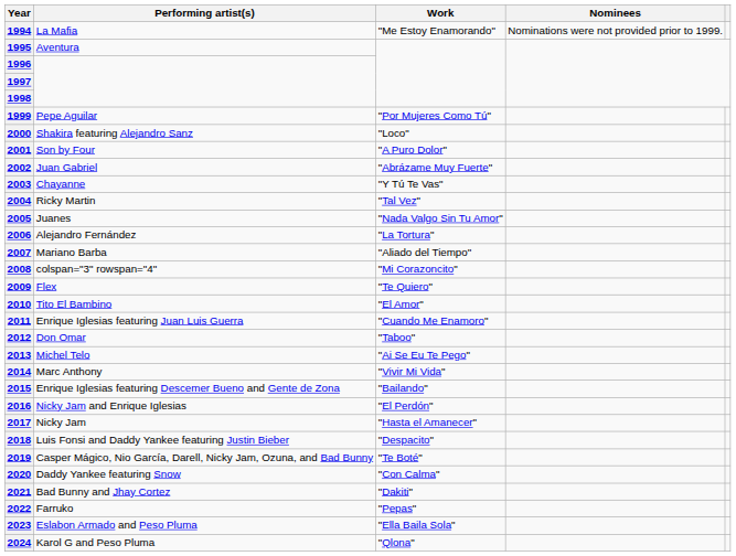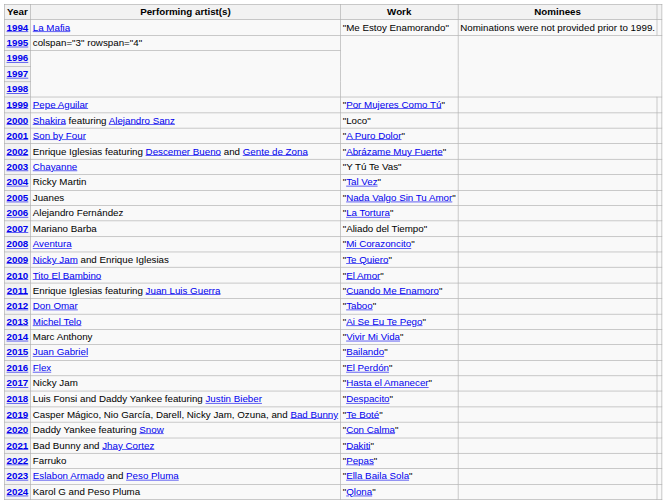1995 | Performing artist(s): Aventura -> colspan="3" rowspan="4"
2002 | Performing artist(s): Juan Gabriel -> Enrique Iglesias featuring Descemer Bueno and Gente de Zona
2008 | Performing artist(s): colspan="3" rowspan="4" -> Aventura
2009 | Performing artist(s): Flex -> Nicky Jam and Enrique Iglesias
2015 | Performing artist(s): Enrique Iglesias featuring Descemer Bueno and Gente de Zona -> Juan Gabriel
2016 | Performing artist(s): Nicky Jam and Enrique Iglesias -> Flex
